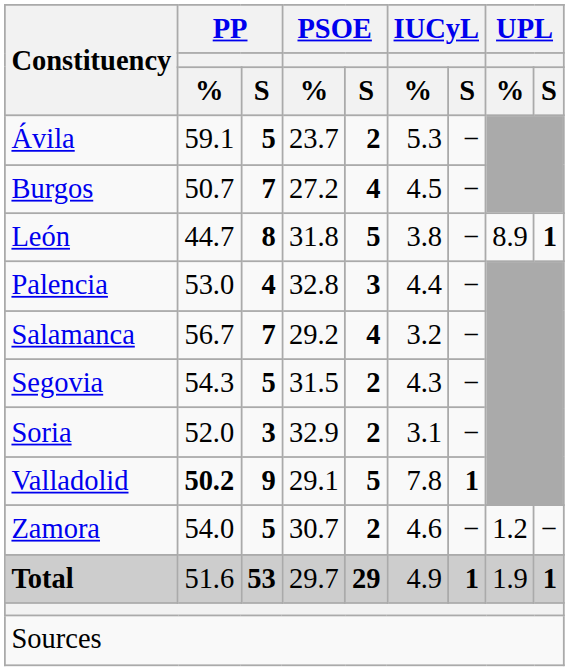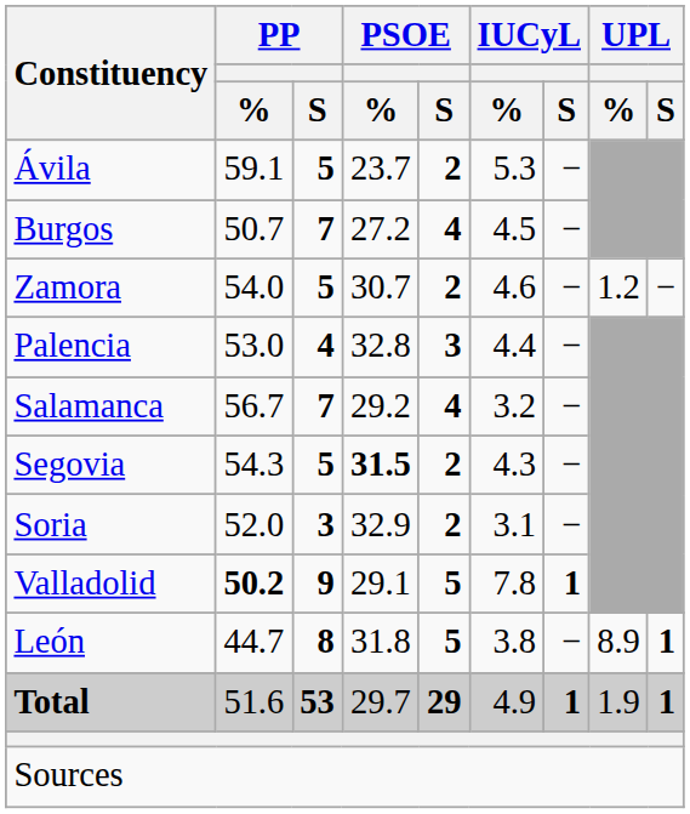rows swapped: León <-> Zamora
Segovia | PSOE / %: normal -> bold
